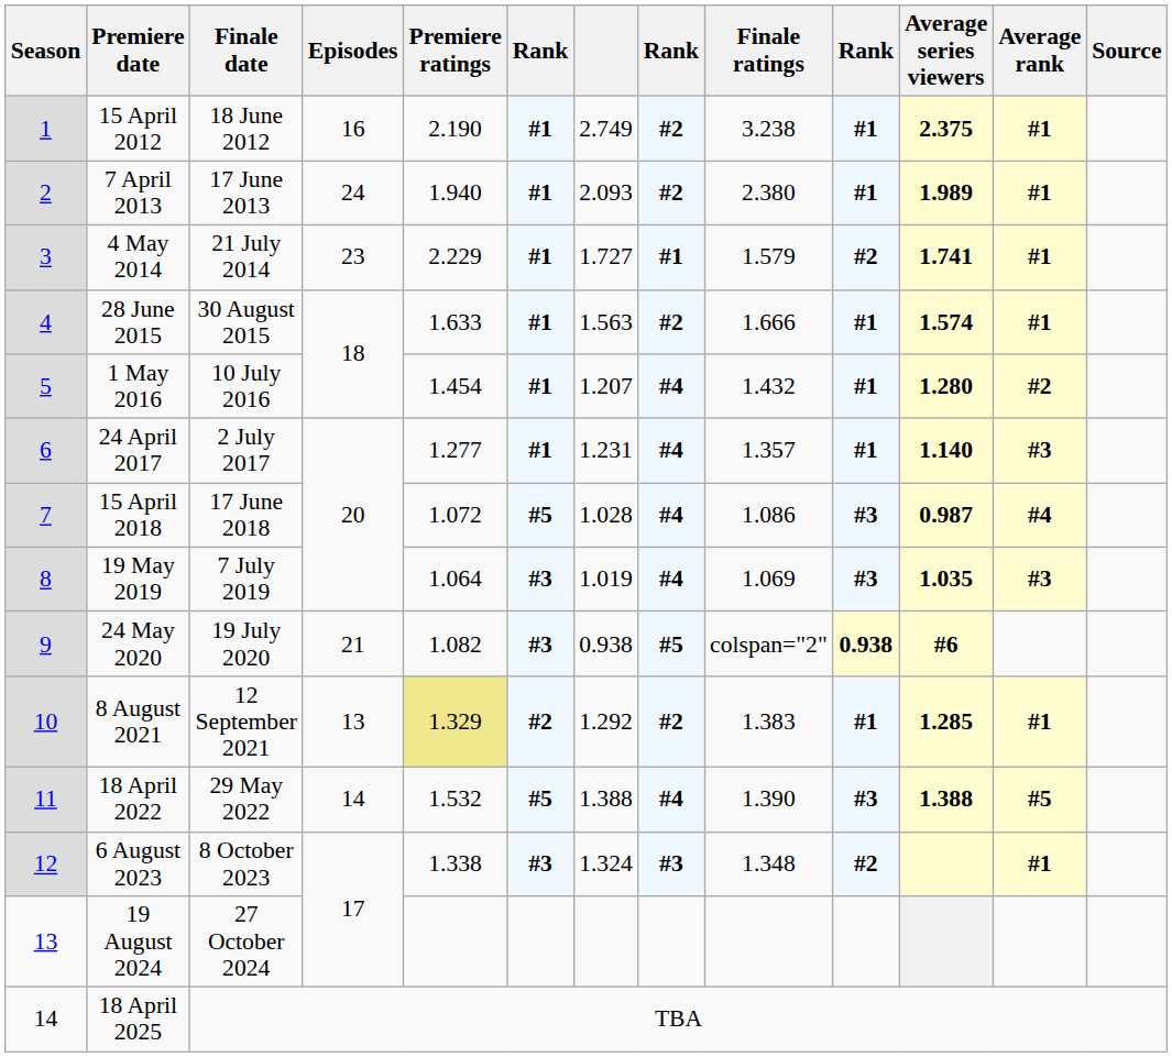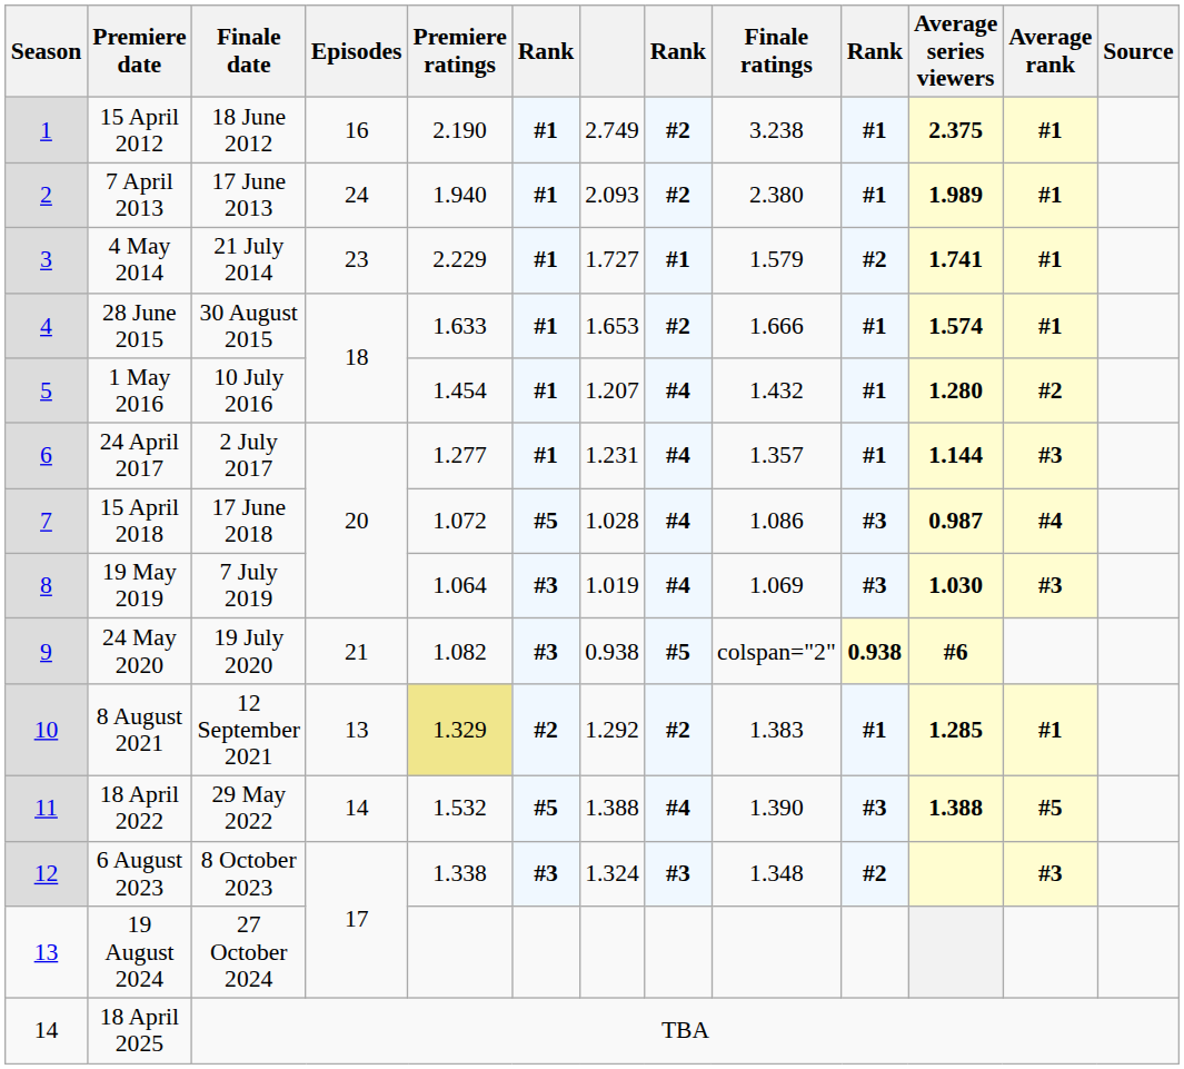28 June 2015 | column 7: 1.563 -> 1.653
24 April 2017 | Average series viewers: 1.140 -> 1.144
19 May 2019 | Average series viewers: 1.035 -> 1.030
6 August 2023 | Average rank: #1 -> #3
